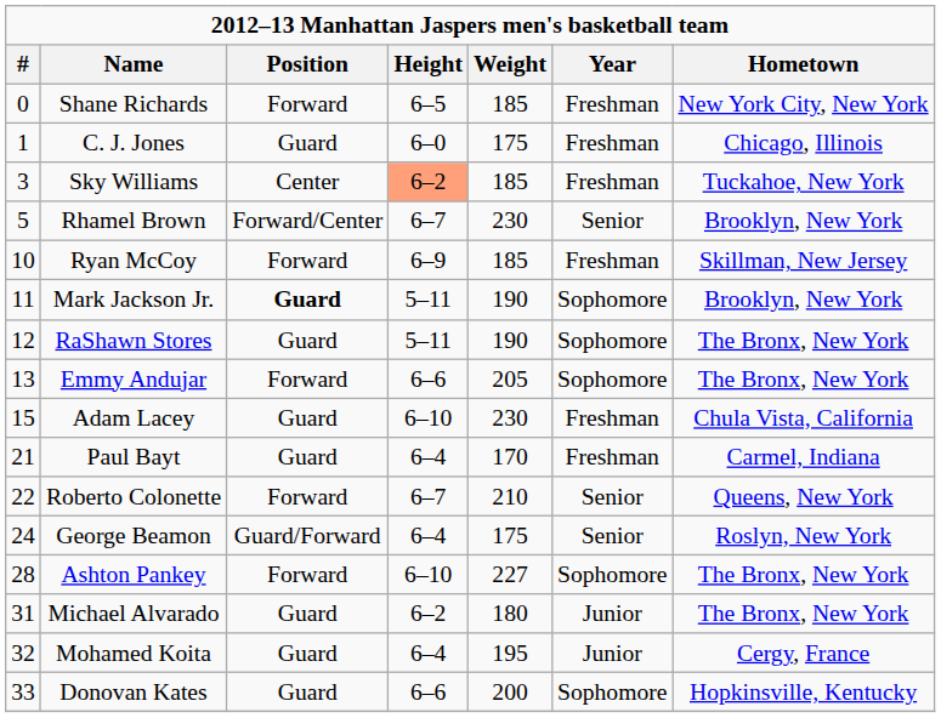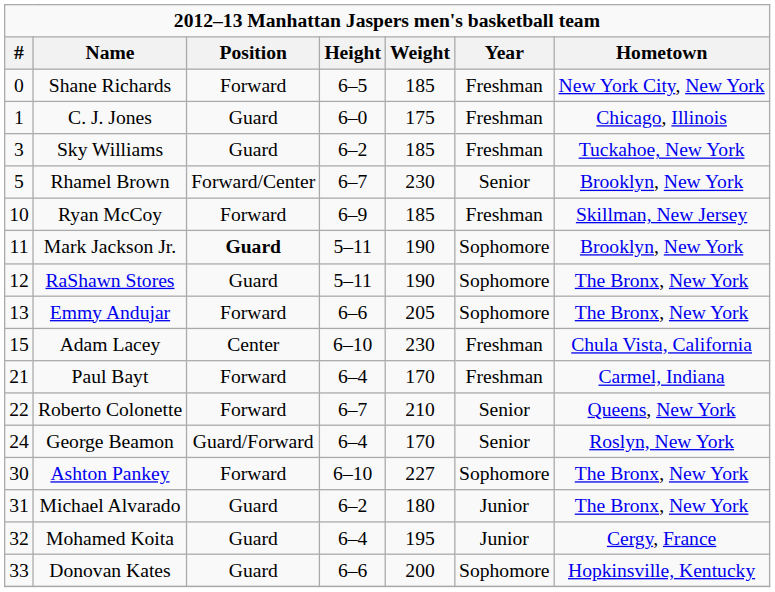Sky Williams | Position: Center -> Guard
Sky Williams | Height: lightsalmon background -> no background
Adam Lacey | Position: Guard -> Center
Paul Bayt | Position: Guard -> Forward
George Beamon | Weight: 175 -> 170
Ashton Pankey | #: 28 -> 30
